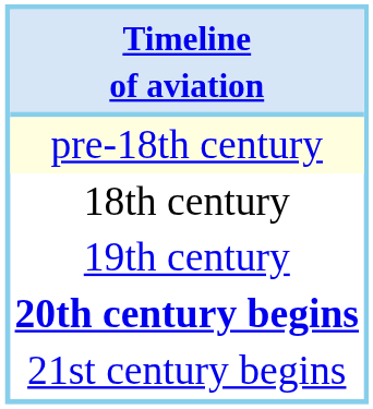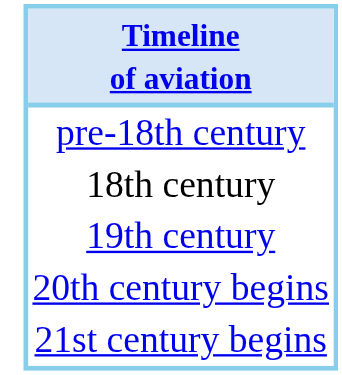row 2 | column 1: lightyellow background -> no background
row 5 | column 1: bold -> normal
